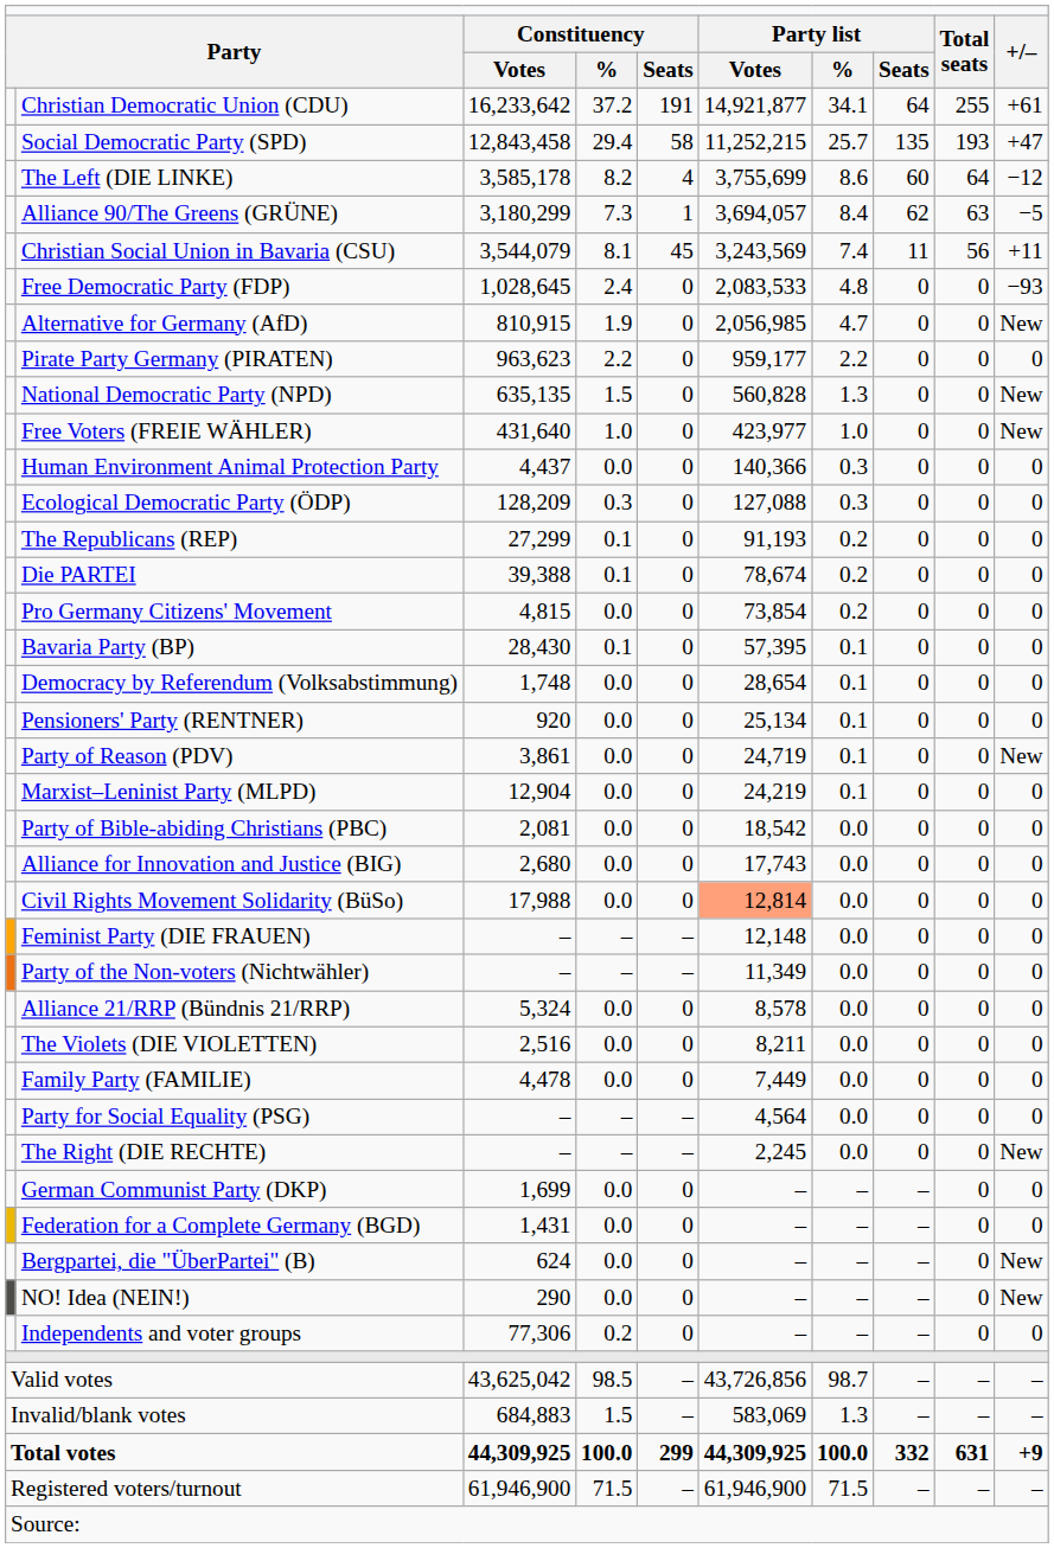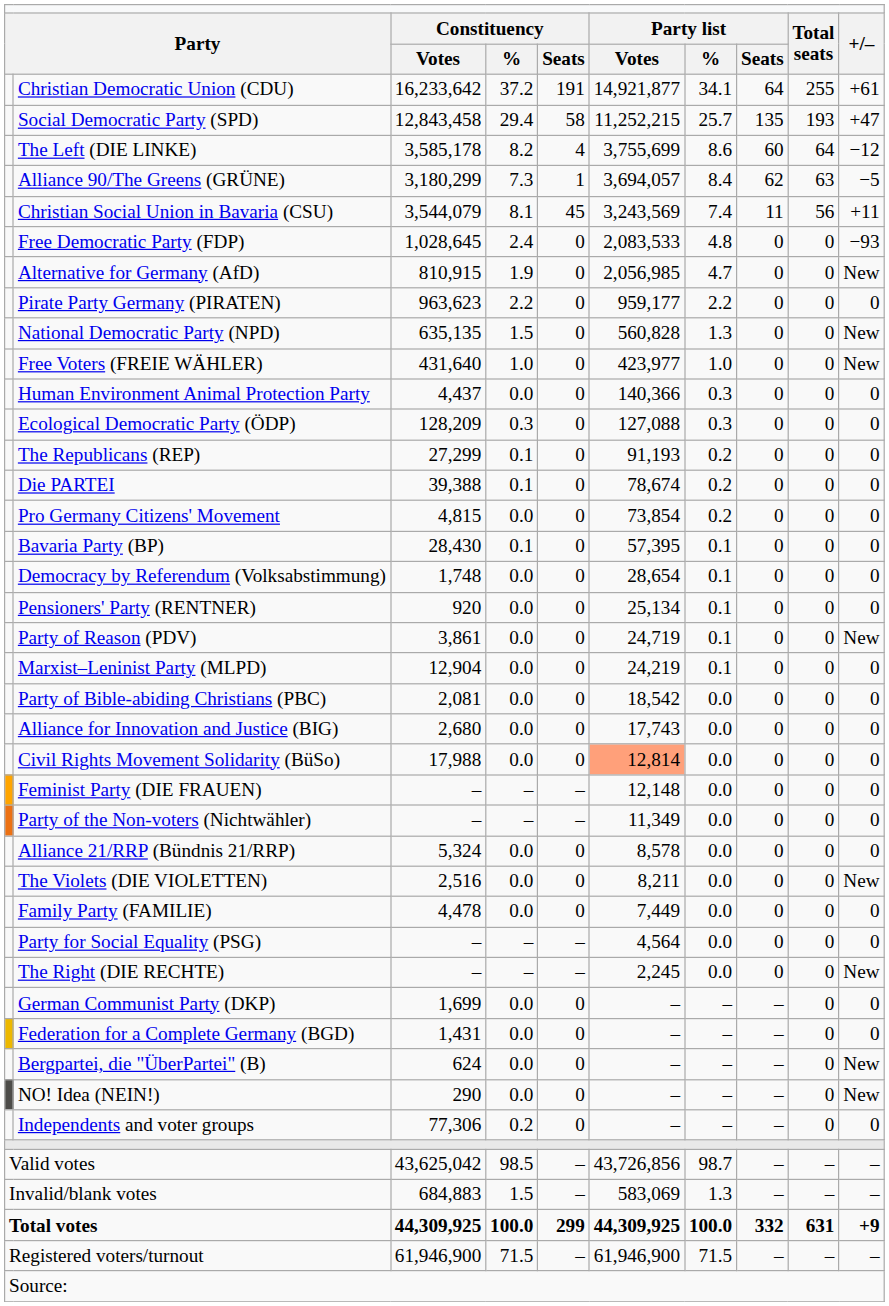The Violets (DIE VIOLETTEN) | +/–: 0 -> New
